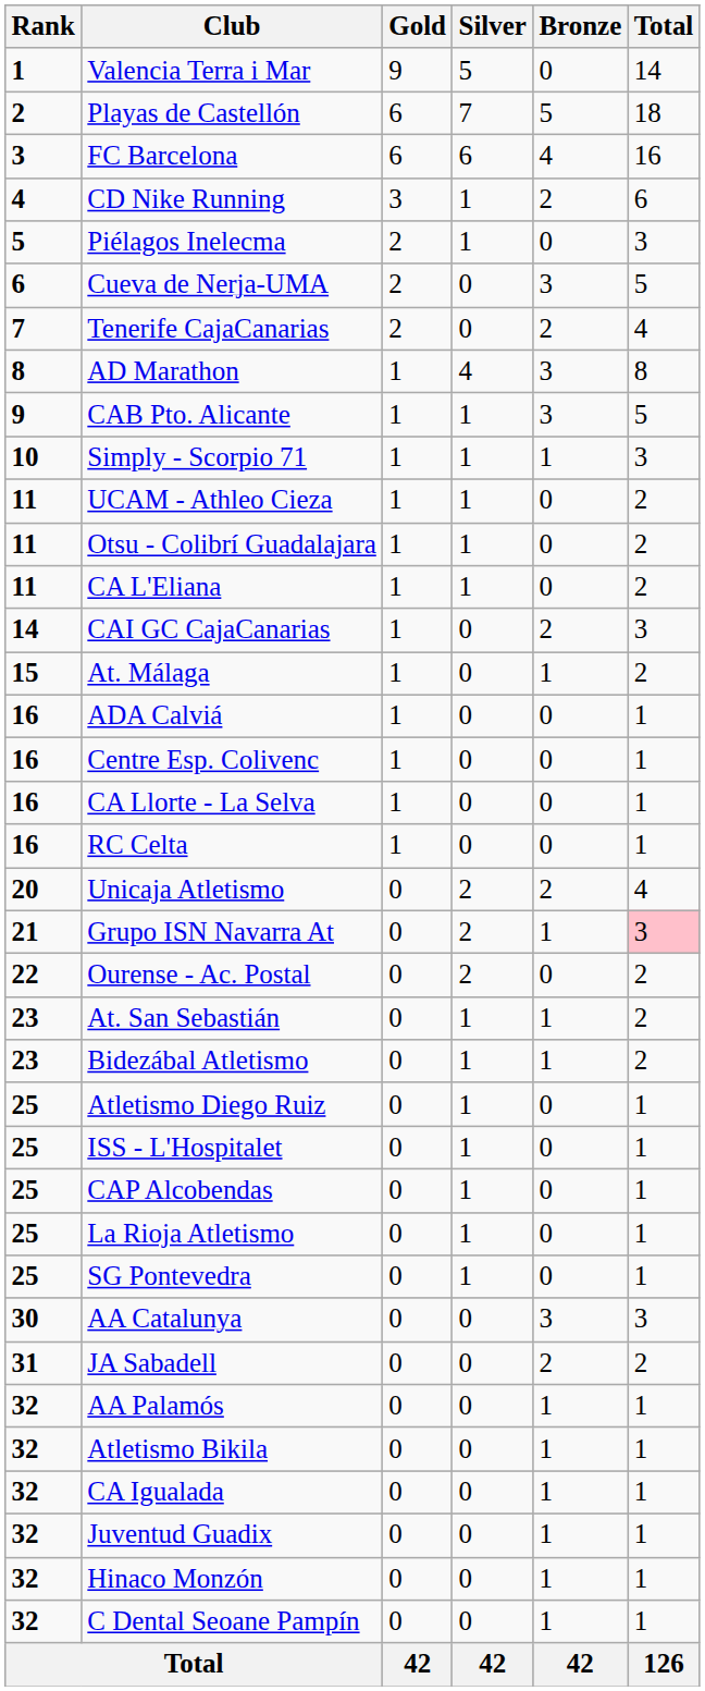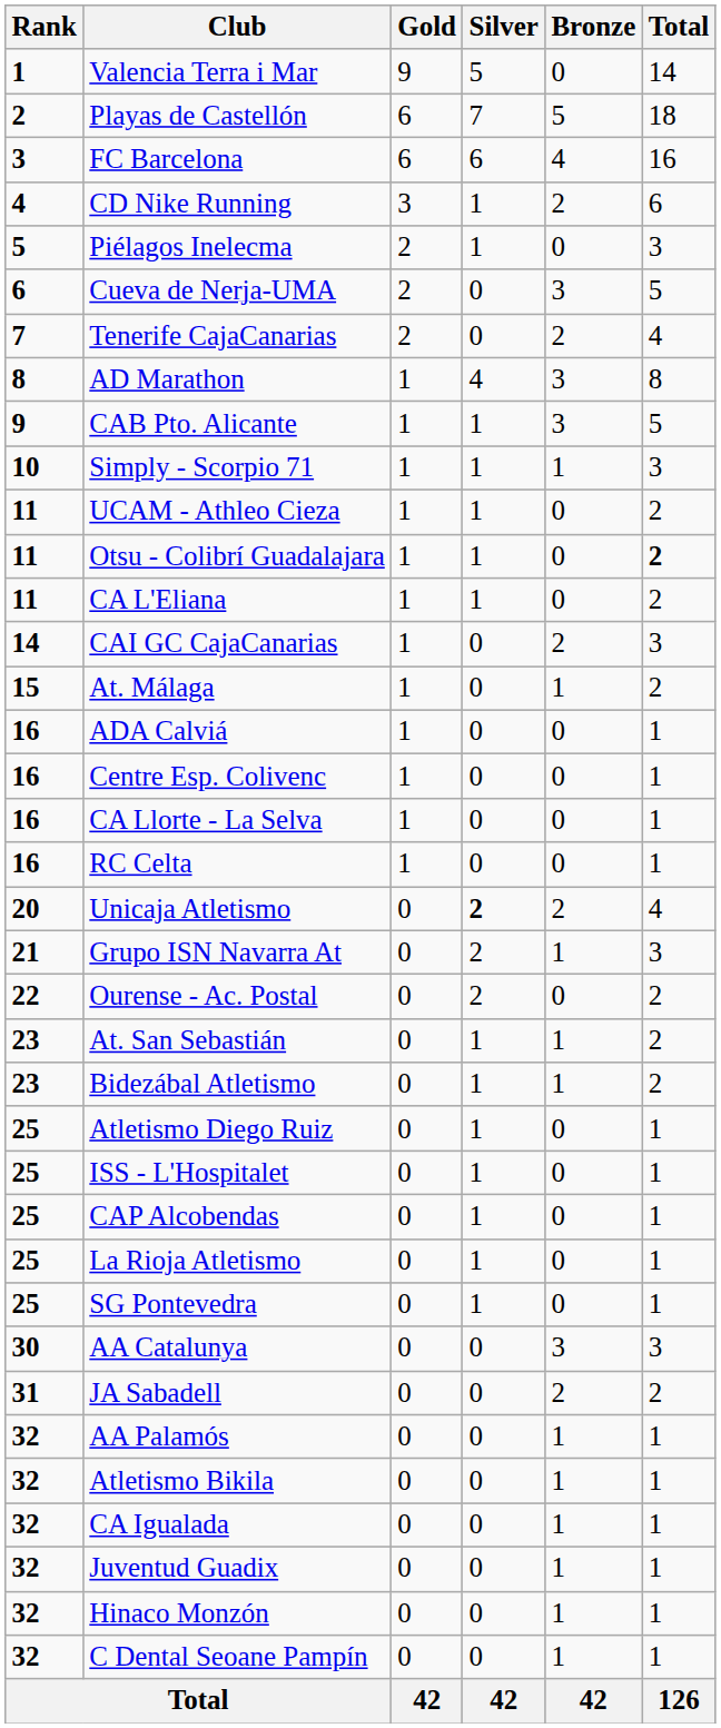Otsu - Colibrí Guadalajara | Total: normal -> bold
Unicaja Atletismo | Silver: normal -> bold
Grupo ISN Navarra At | Total: pink background -> no background
